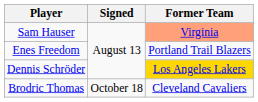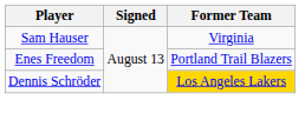Sam Hauser | Former Team: lightsalmon background -> no background
- row: Brodric Thomas | October 18 | Cleveland Cavaliers
